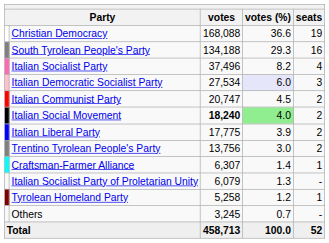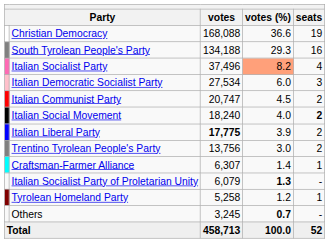Italian Socialist Party | votes (%): no background -> lightsalmon background
Italian Democratic Socialist Party | votes (%): lavender background -> no background
Italian Social Movement | votes: bold -> normal
Italian Social Movement | votes (%): lightgreen background -> no background
Italian Social Movement | seats: normal -> bold
Italian Liberal Party | votes: normal -> bold
Italian Socialist Party of Proletarian Unity | votes (%): normal -> bold
Others | votes (%): normal -> bold
